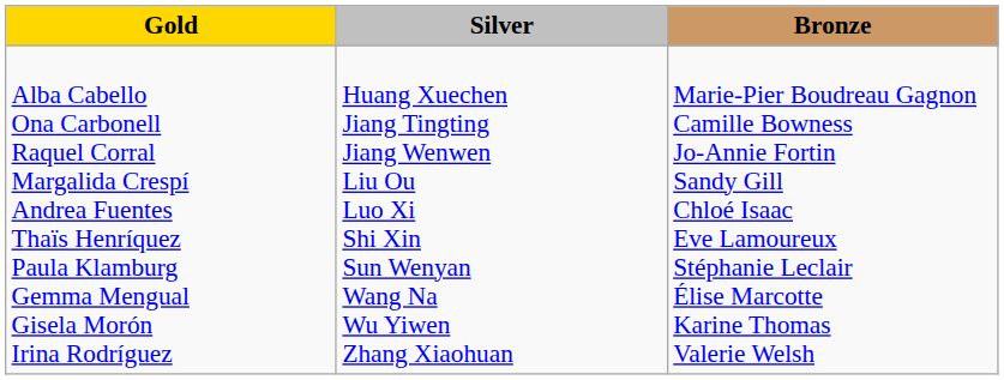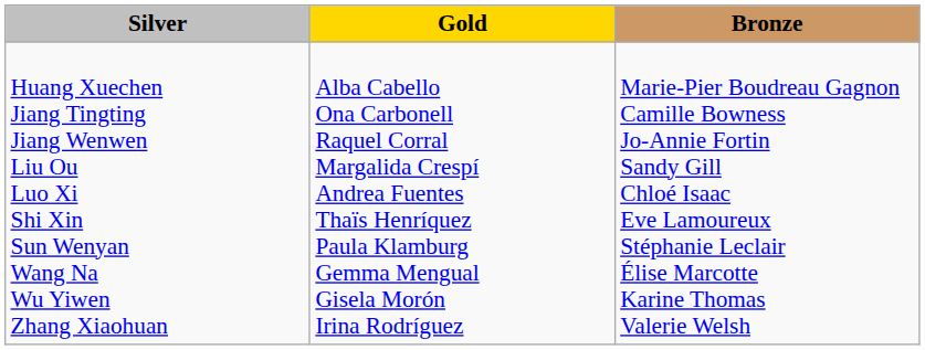columns swapped: Gold <-> Silver
